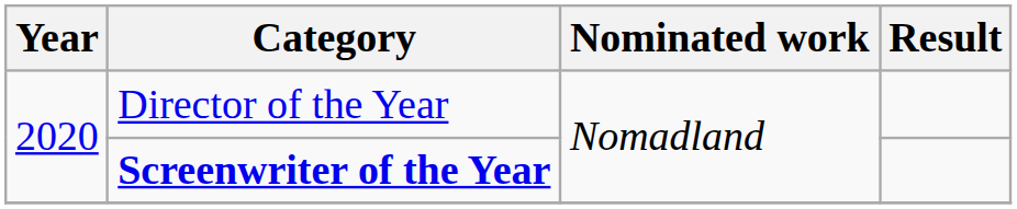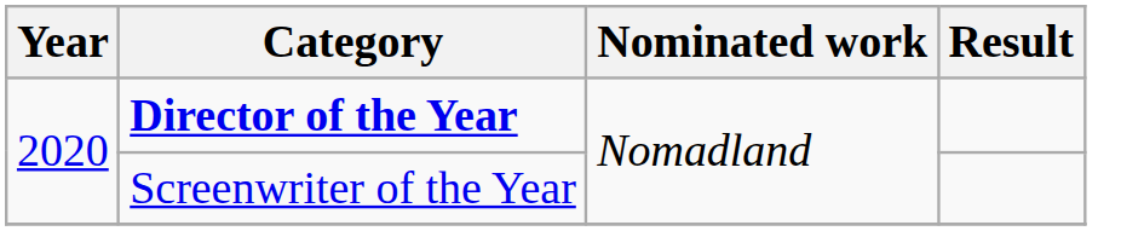Director of the Year | Category: normal -> bold
Screenwriter of the Year | Category: bold -> normal
